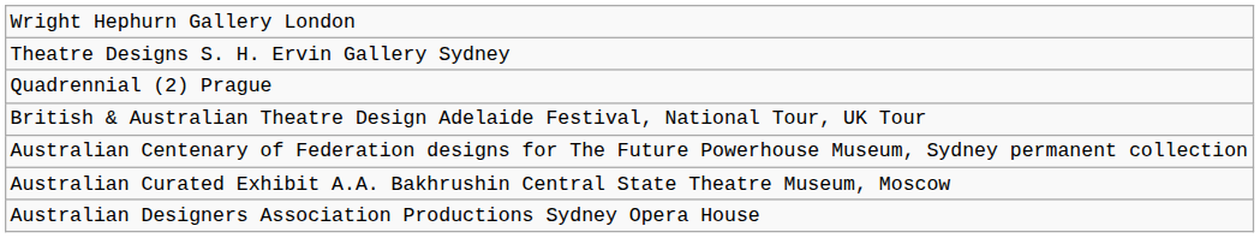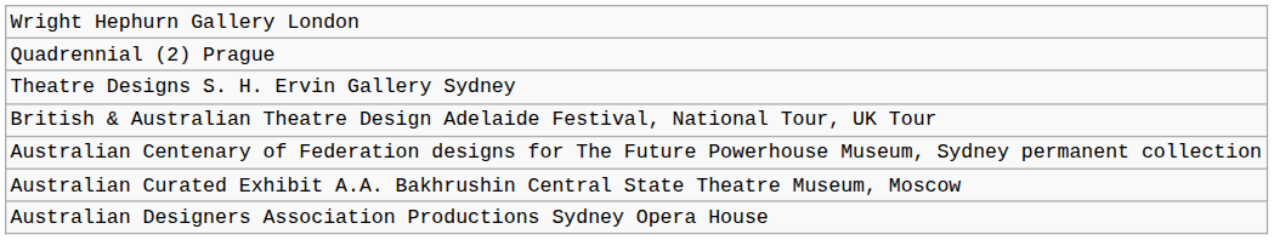row 2 | column 1: Theatre Designs S. H. Ervin Gallery Sydney -> Quadrennial (2) Prague
row 3 | column 1: Quadrennial (2) Prague -> Theatre Designs S. H. Ervin Gallery Sydney
